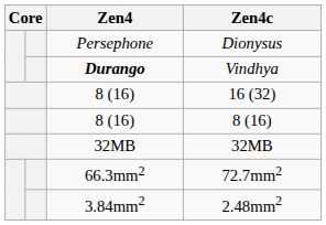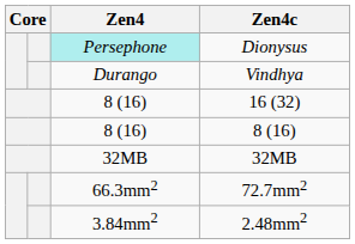Dionysus | Zen4: no background -> paleturquoise background
Vindhya | Zen4: bold -> normal
